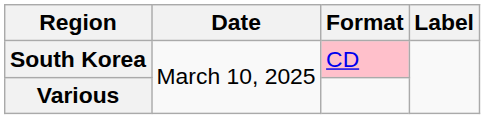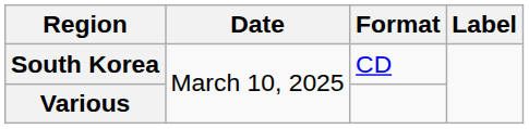South Korea | Format: pink background -> no background
